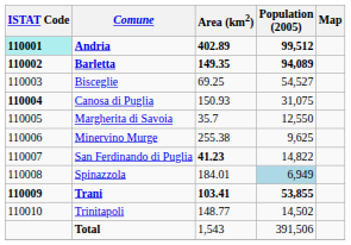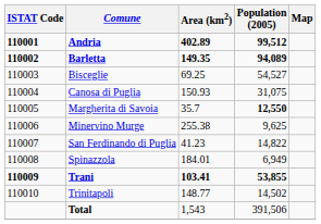Andria | ISTAT Code: paleturquoise background -> no background
Canosa di Puglia | ISTAT Code: bold -> normal
Margherita di Savoia | Population (2005): normal -> bold
San Ferdinando di Puglia | Area (km2): bold -> normal
Spinazzola | Population (2005): lightblue background -> no background
